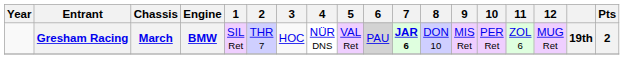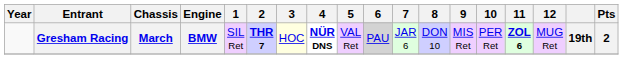Gresham Racing | 2: normal -> bold
Gresham Racing | 3: no background -> lightyellow background
Gresham Racing | 4: normal -> bold
Gresham Racing | 7: bold -> normal
Gresham Racing | 11: normal -> bold
